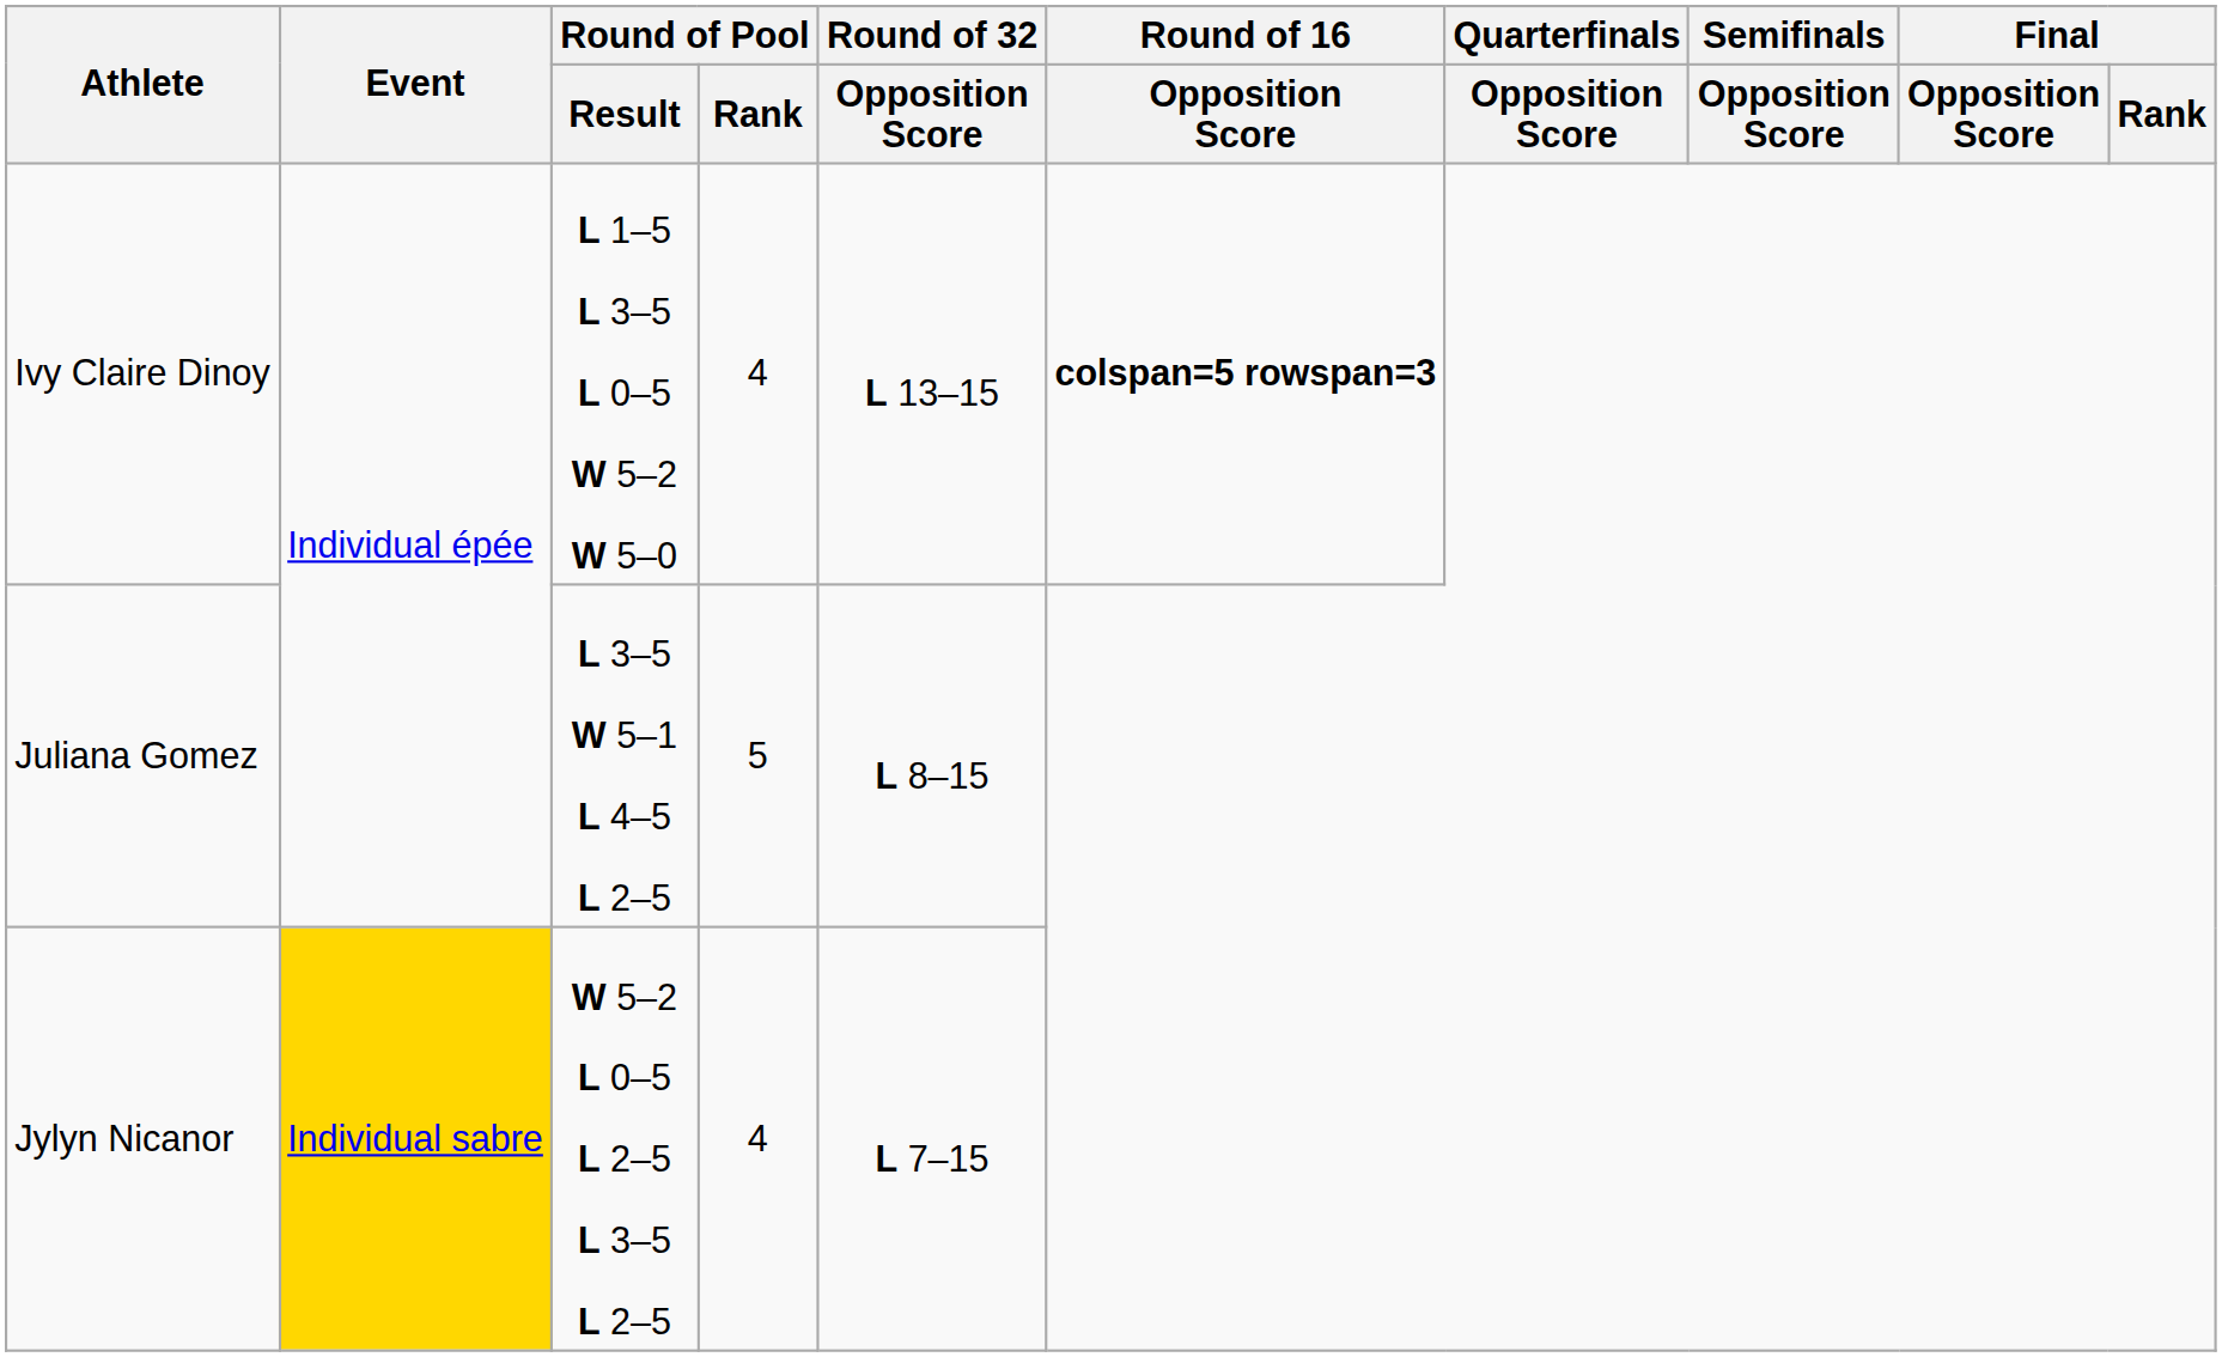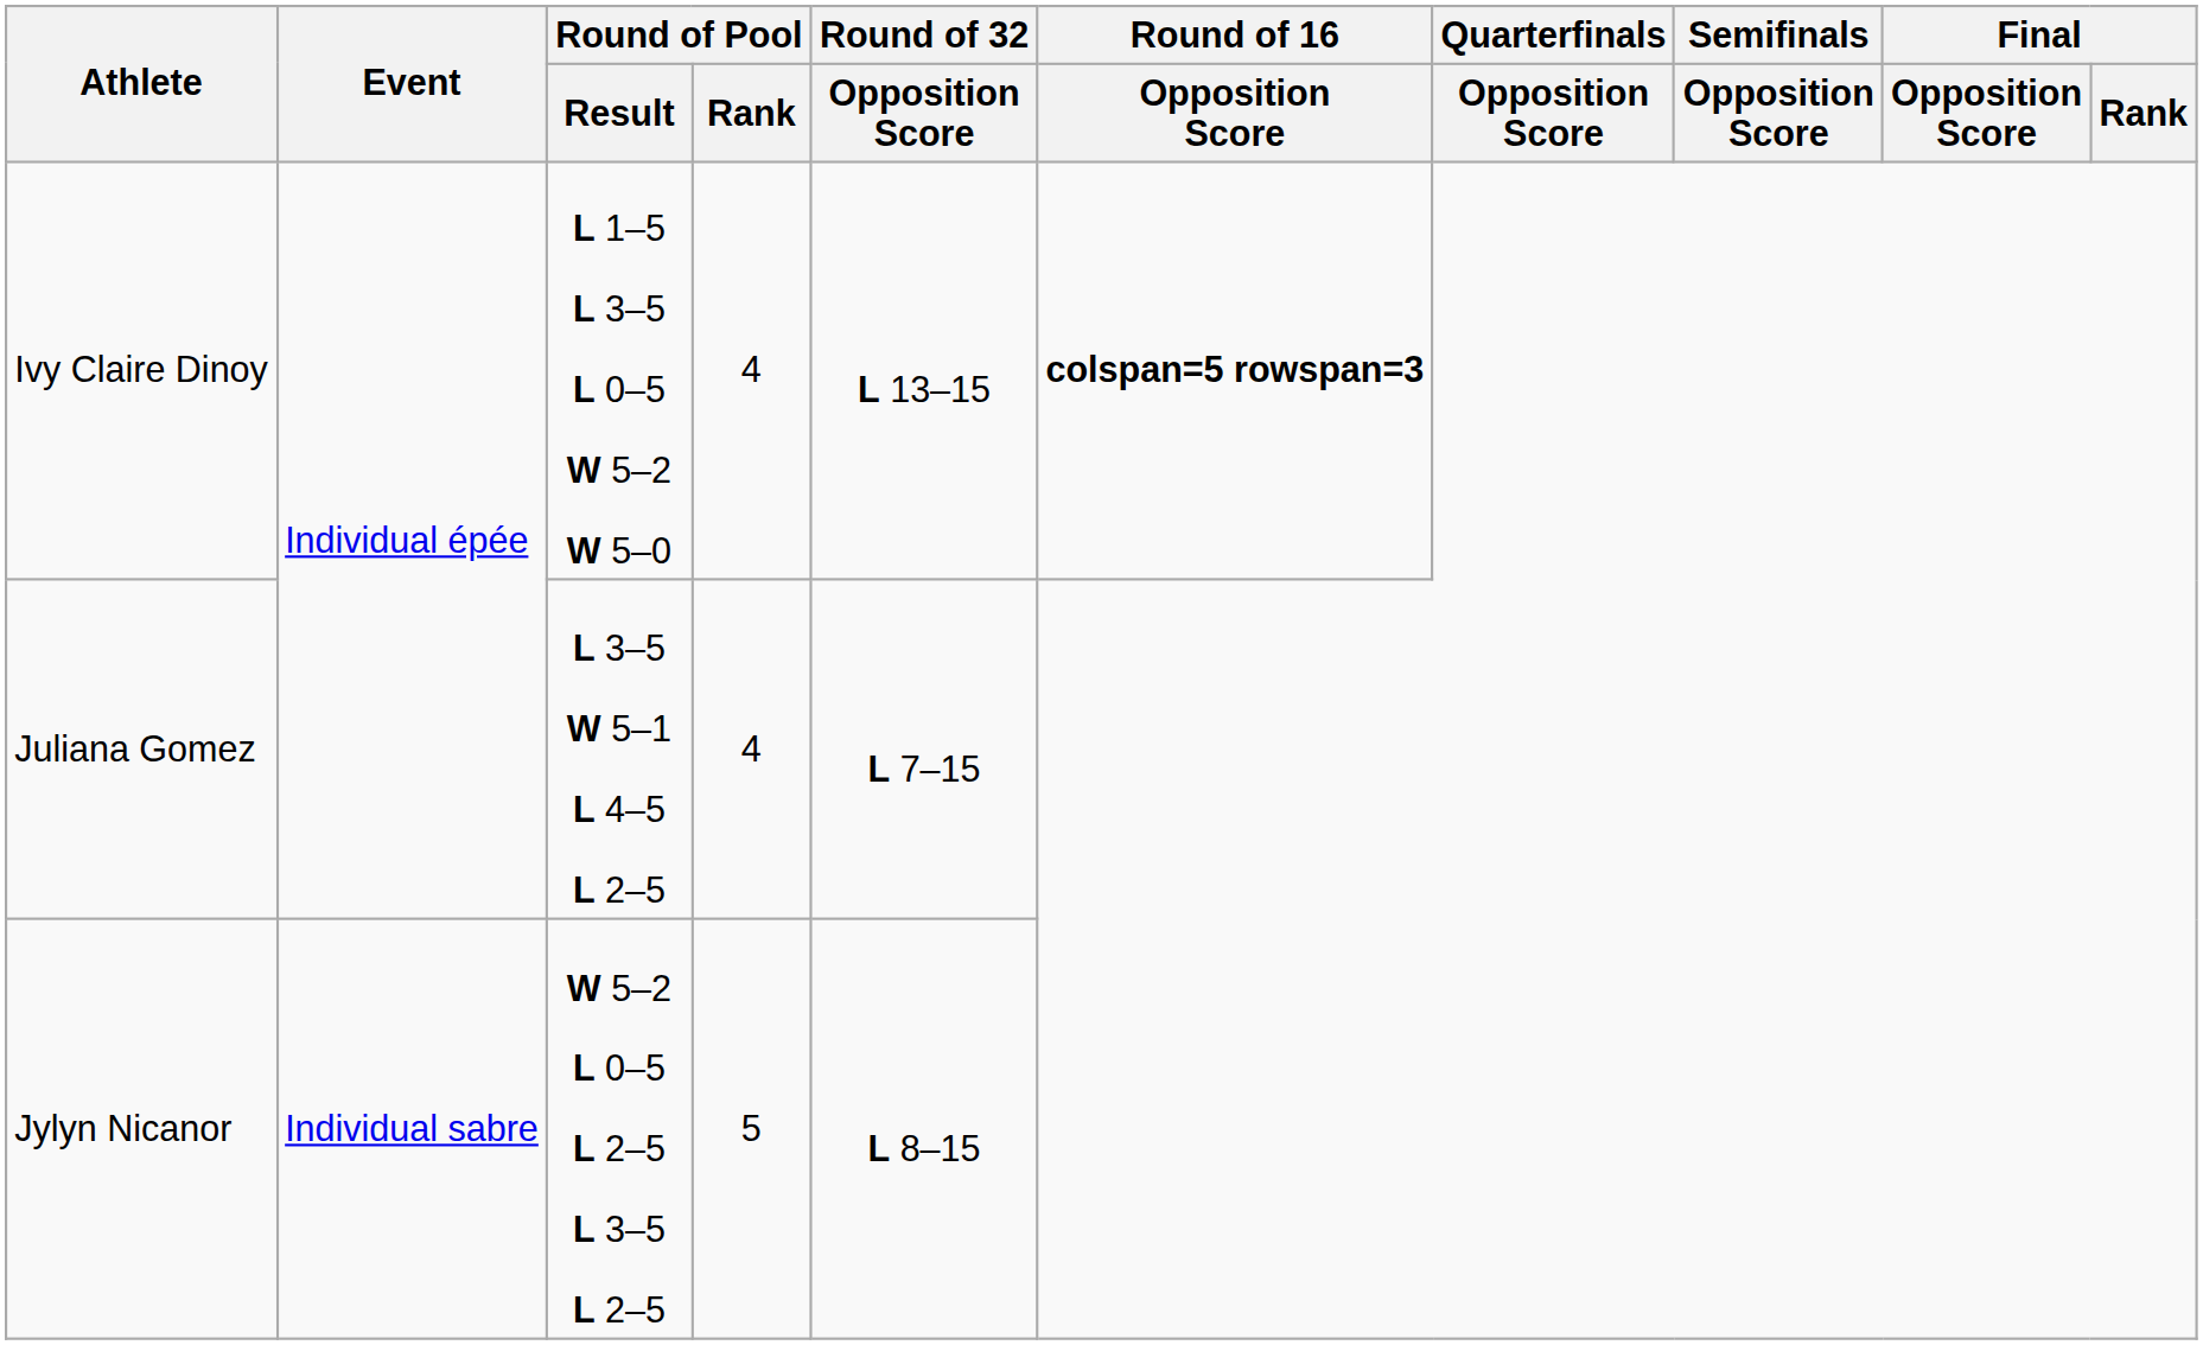Juliana Gomez | Round of Pool / Rank: 5 -> 4
Juliana Gomez | Round of 32 / Opposition Score: L 8–15 -> L 7–15
Jylyn Nicanor | Event: gold background -> no background
Jylyn Nicanor | Round of Pool / Rank: 4 -> 5
Jylyn Nicanor | Round of 32 / Opposition Score: L 7–15 -> L 8–15
